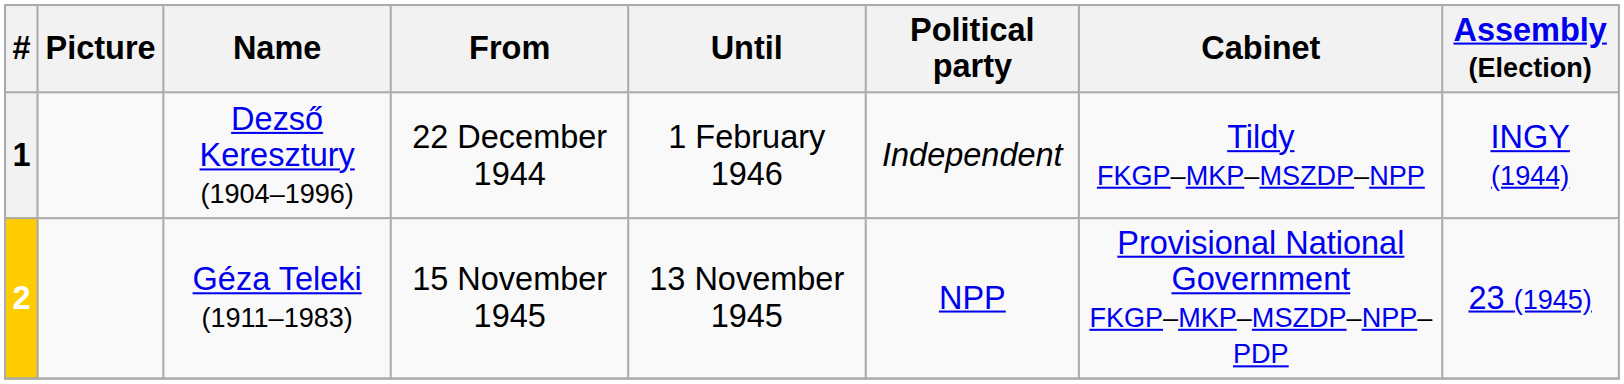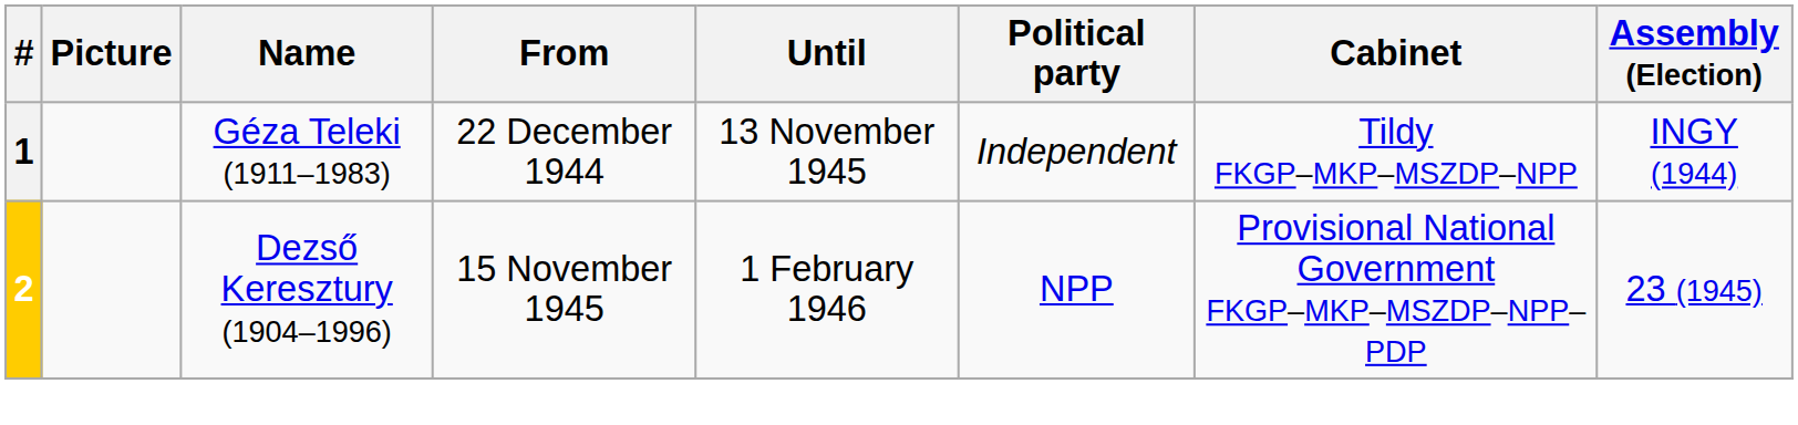1 | Name: Dezső Keresztury (1904–1996) -> Géza Teleki (1911–1983)
1 | Until: 1 February 1946 -> 13 November 1945
2 | Name: Géza Teleki (1911–1983) -> Dezső Keresztury (1904–1996)
2 | Until: 13 November 1945 -> 1 February 1946
